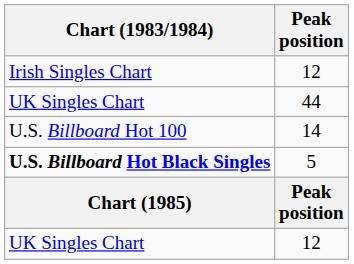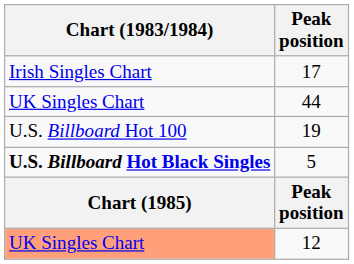row 2 | Peak position: 12 -> 17
row 4 | Peak position: 14 -> 19
row 7 | Chart (1983/1984): no background -> lightsalmon background
